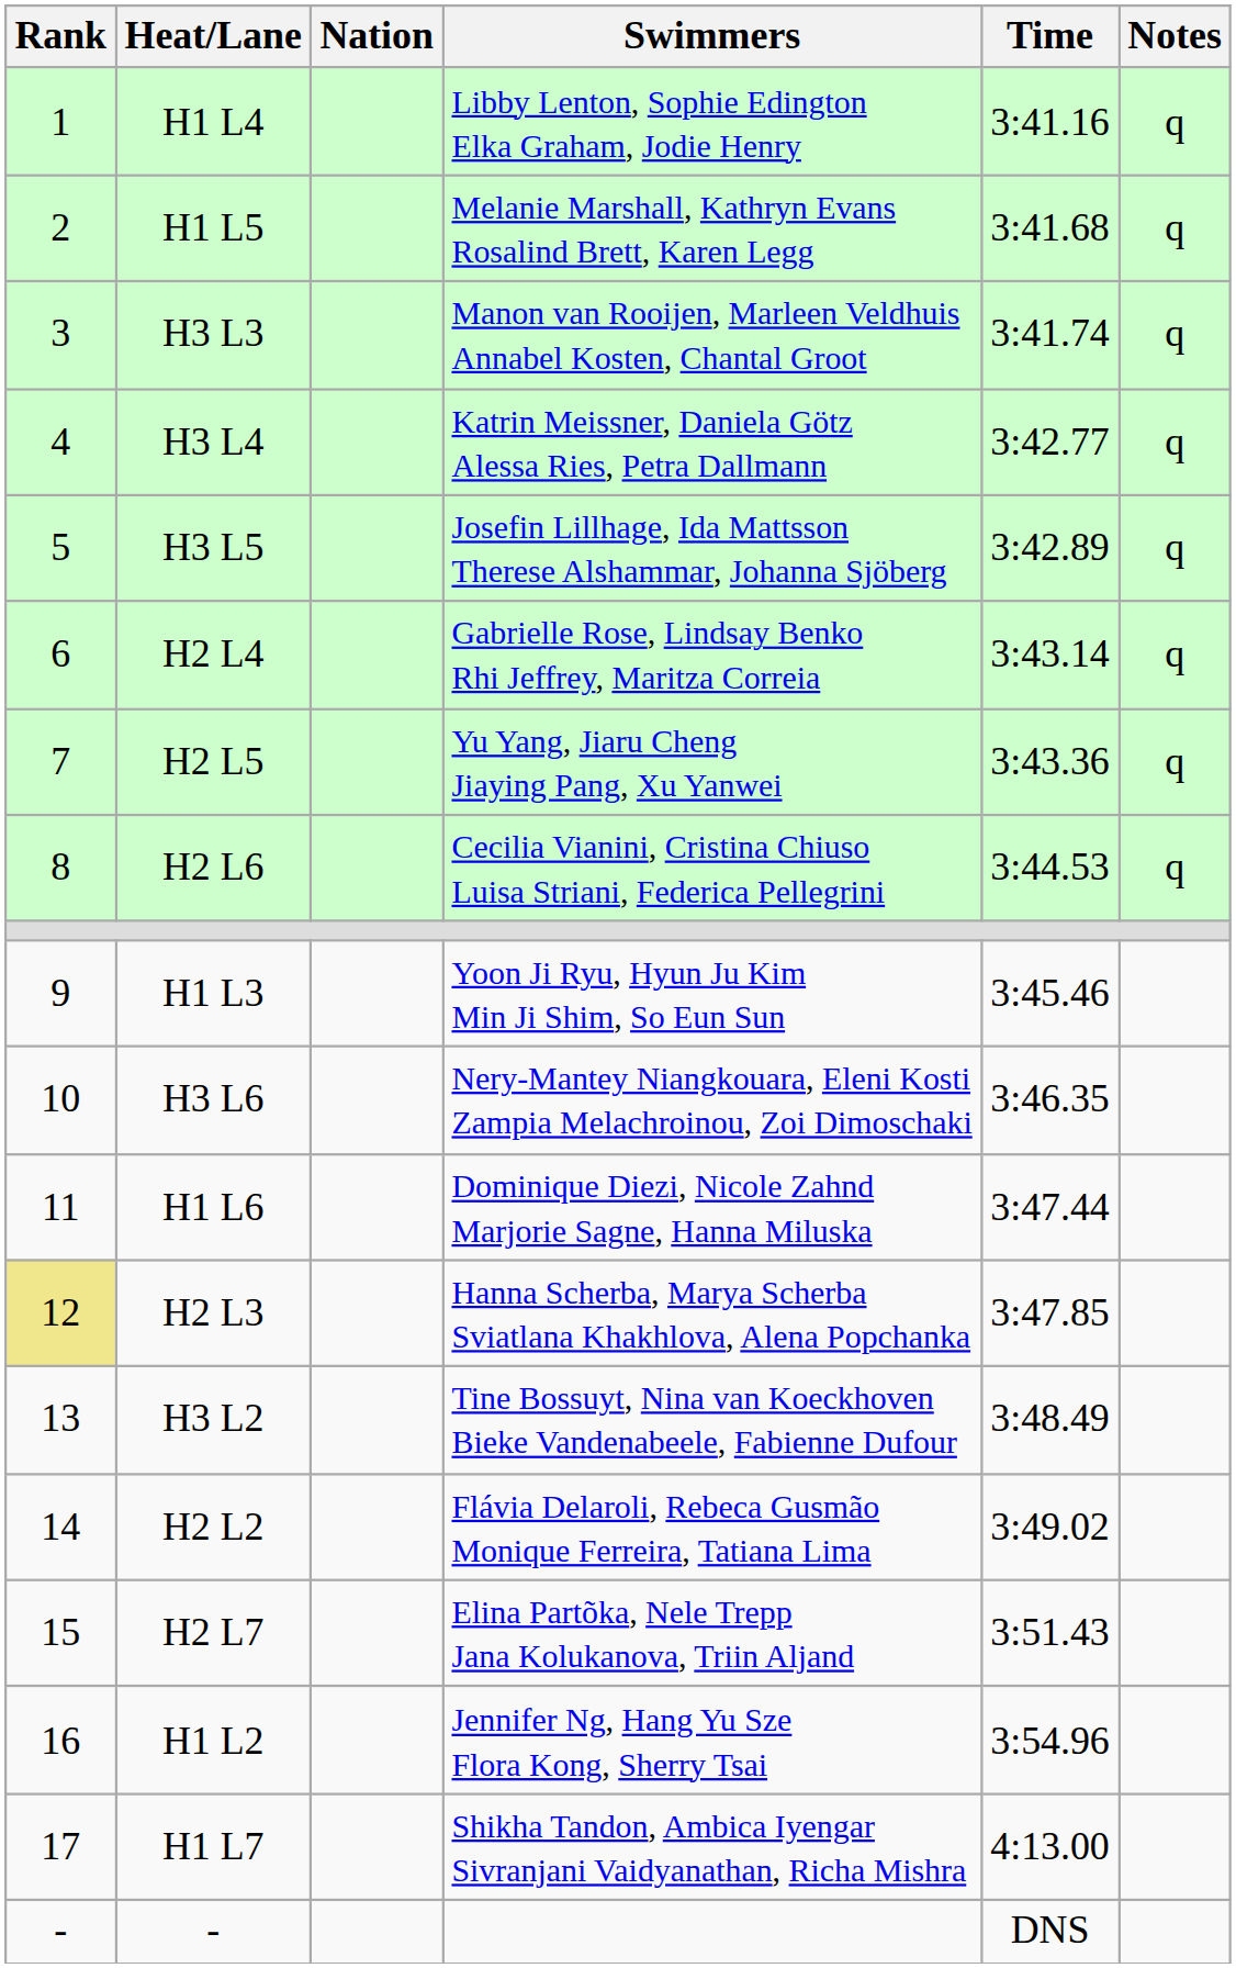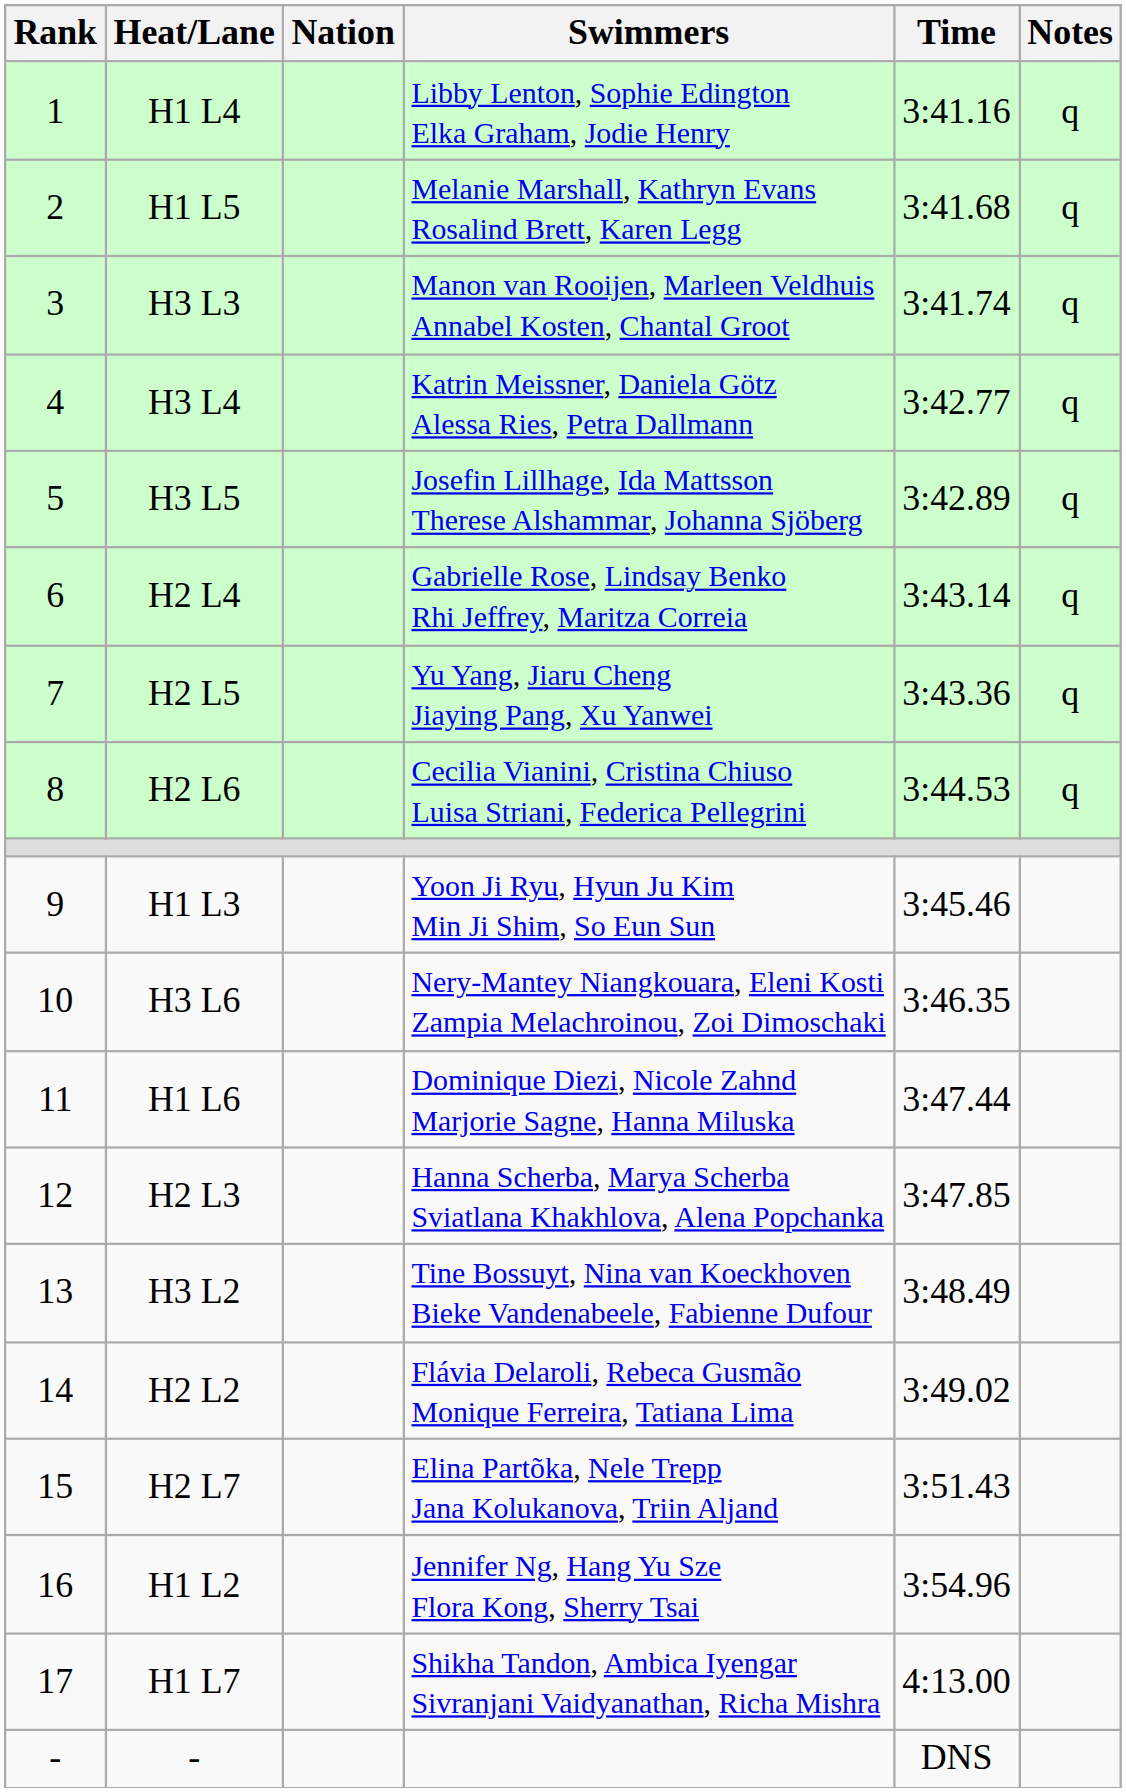H2 L3 | Rank: khaki background -> no background
